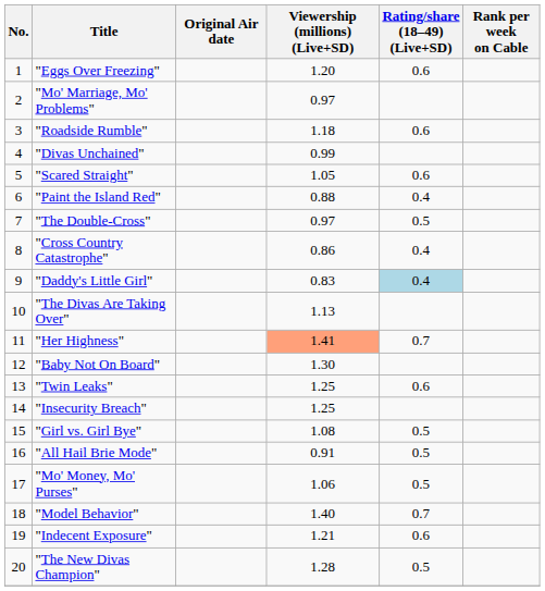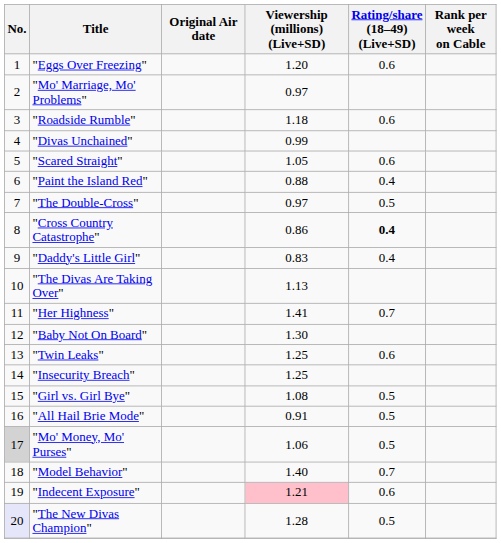"Cross Country Catastrophe" | Rating/share (18–49) (Live+SD): normal -> bold
"Daddy's Little Girl" | Rating/share (18–49) (Live+SD): lightblue background -> no background
"Her Highness" | Viewership (millions) (Live+SD): lightsalmon background -> no background
"Mo' Money, Mo' Purses" | No.: no background -> lightgrey background
"Indecent Exposure" | Viewership (millions) (Live+SD): no background -> pink background
"The New Divas Champion" | No.: no background -> lavender background
